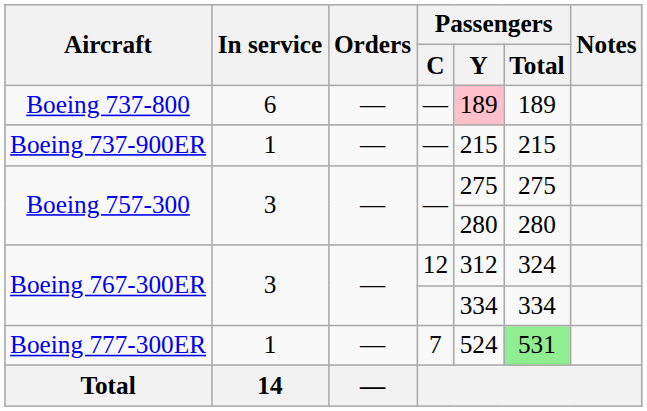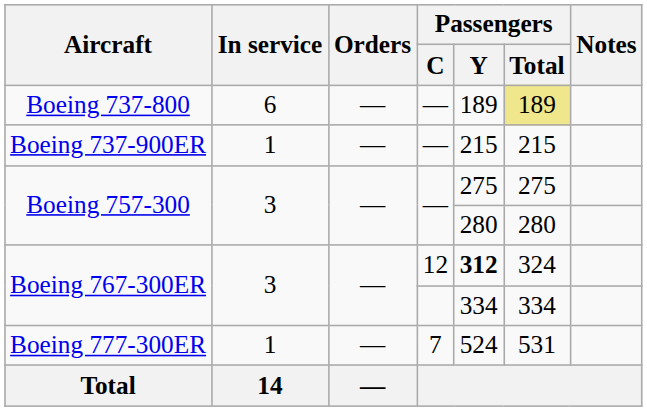Boeing 737-800 | Passengers / Y: pink background -> no background
Boeing 737-800 | Passengers / Total: no background -> khaki background
Boeing 767-300ER / 12 | Passengers / Y: normal -> bold
Boeing 777-300ER | Passengers / Total: lightgreen background -> no background
